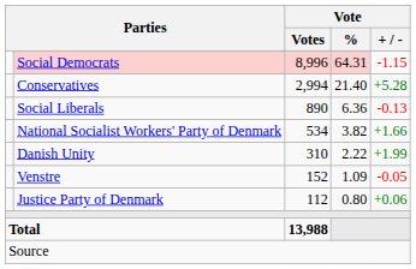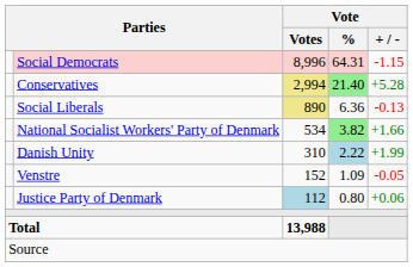Conservatives | Vote / Votes: no background -> khaki background
Conservatives | Vote / %: no background -> lightgreen background
Social Liberals | Vote / Votes: no background -> khaki background
National Socialist Workers' Party of Denmark | Vote / %: no background -> lightgreen background
Danish Unity | Vote / %: no background -> lightblue background
Justice Party of Denmark | Vote / Votes: no background -> lightblue background
